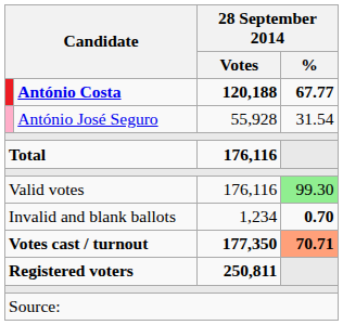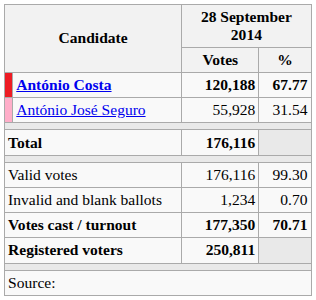Valid votes | 28 September 2014 / %: lightgreen background -> no background
Invalid and blank ballots | 28 September 2014 / %: bold -> normal
Votes cast / turnout | 28 September 2014 / %: lightsalmon background -> no background
